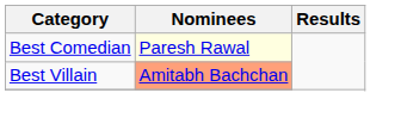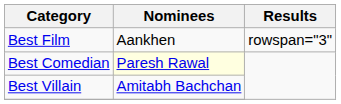+ row: Best Film | Aankhen | rowspan="3"
Best Villain | Nominees: lightsalmon background -> no background
